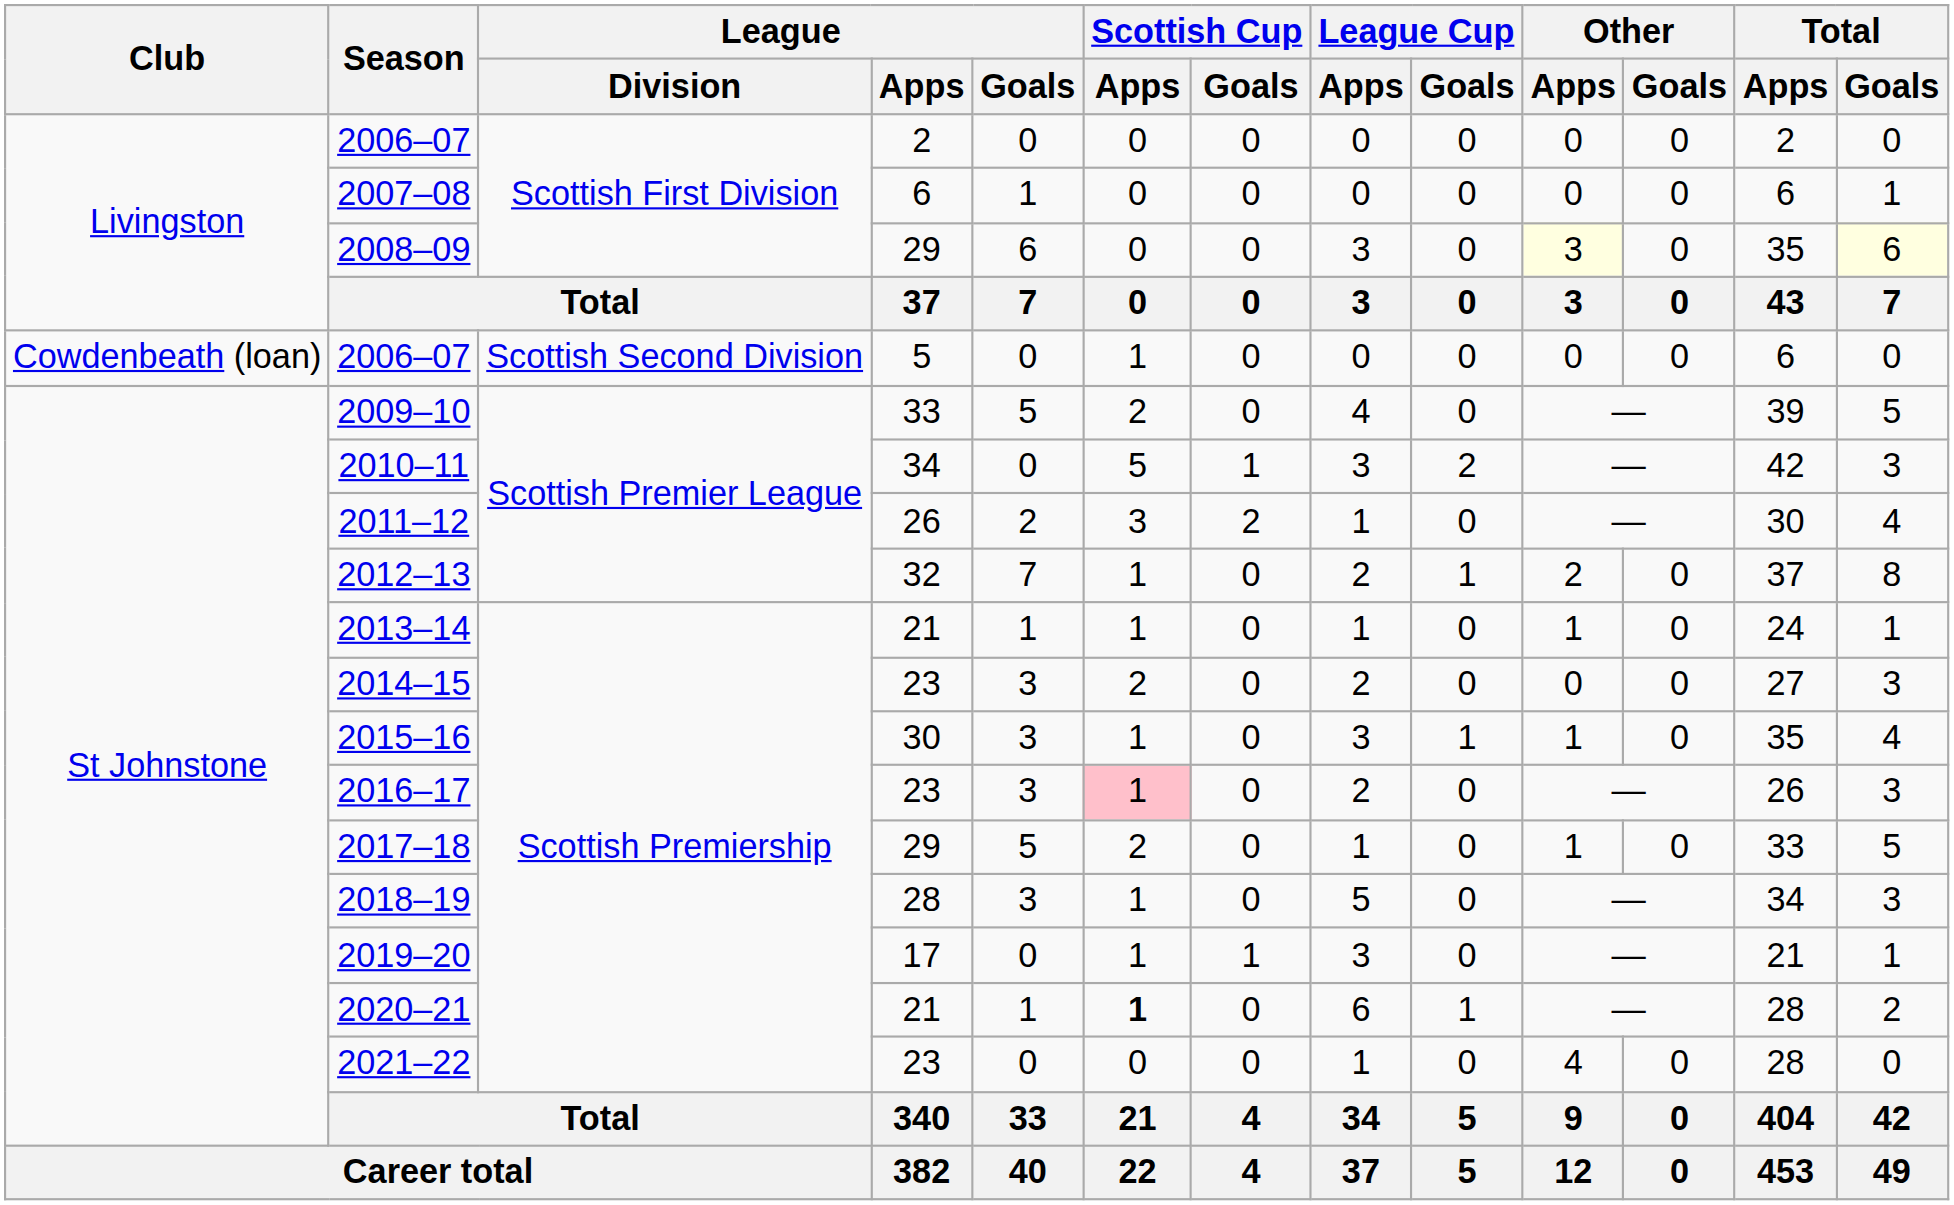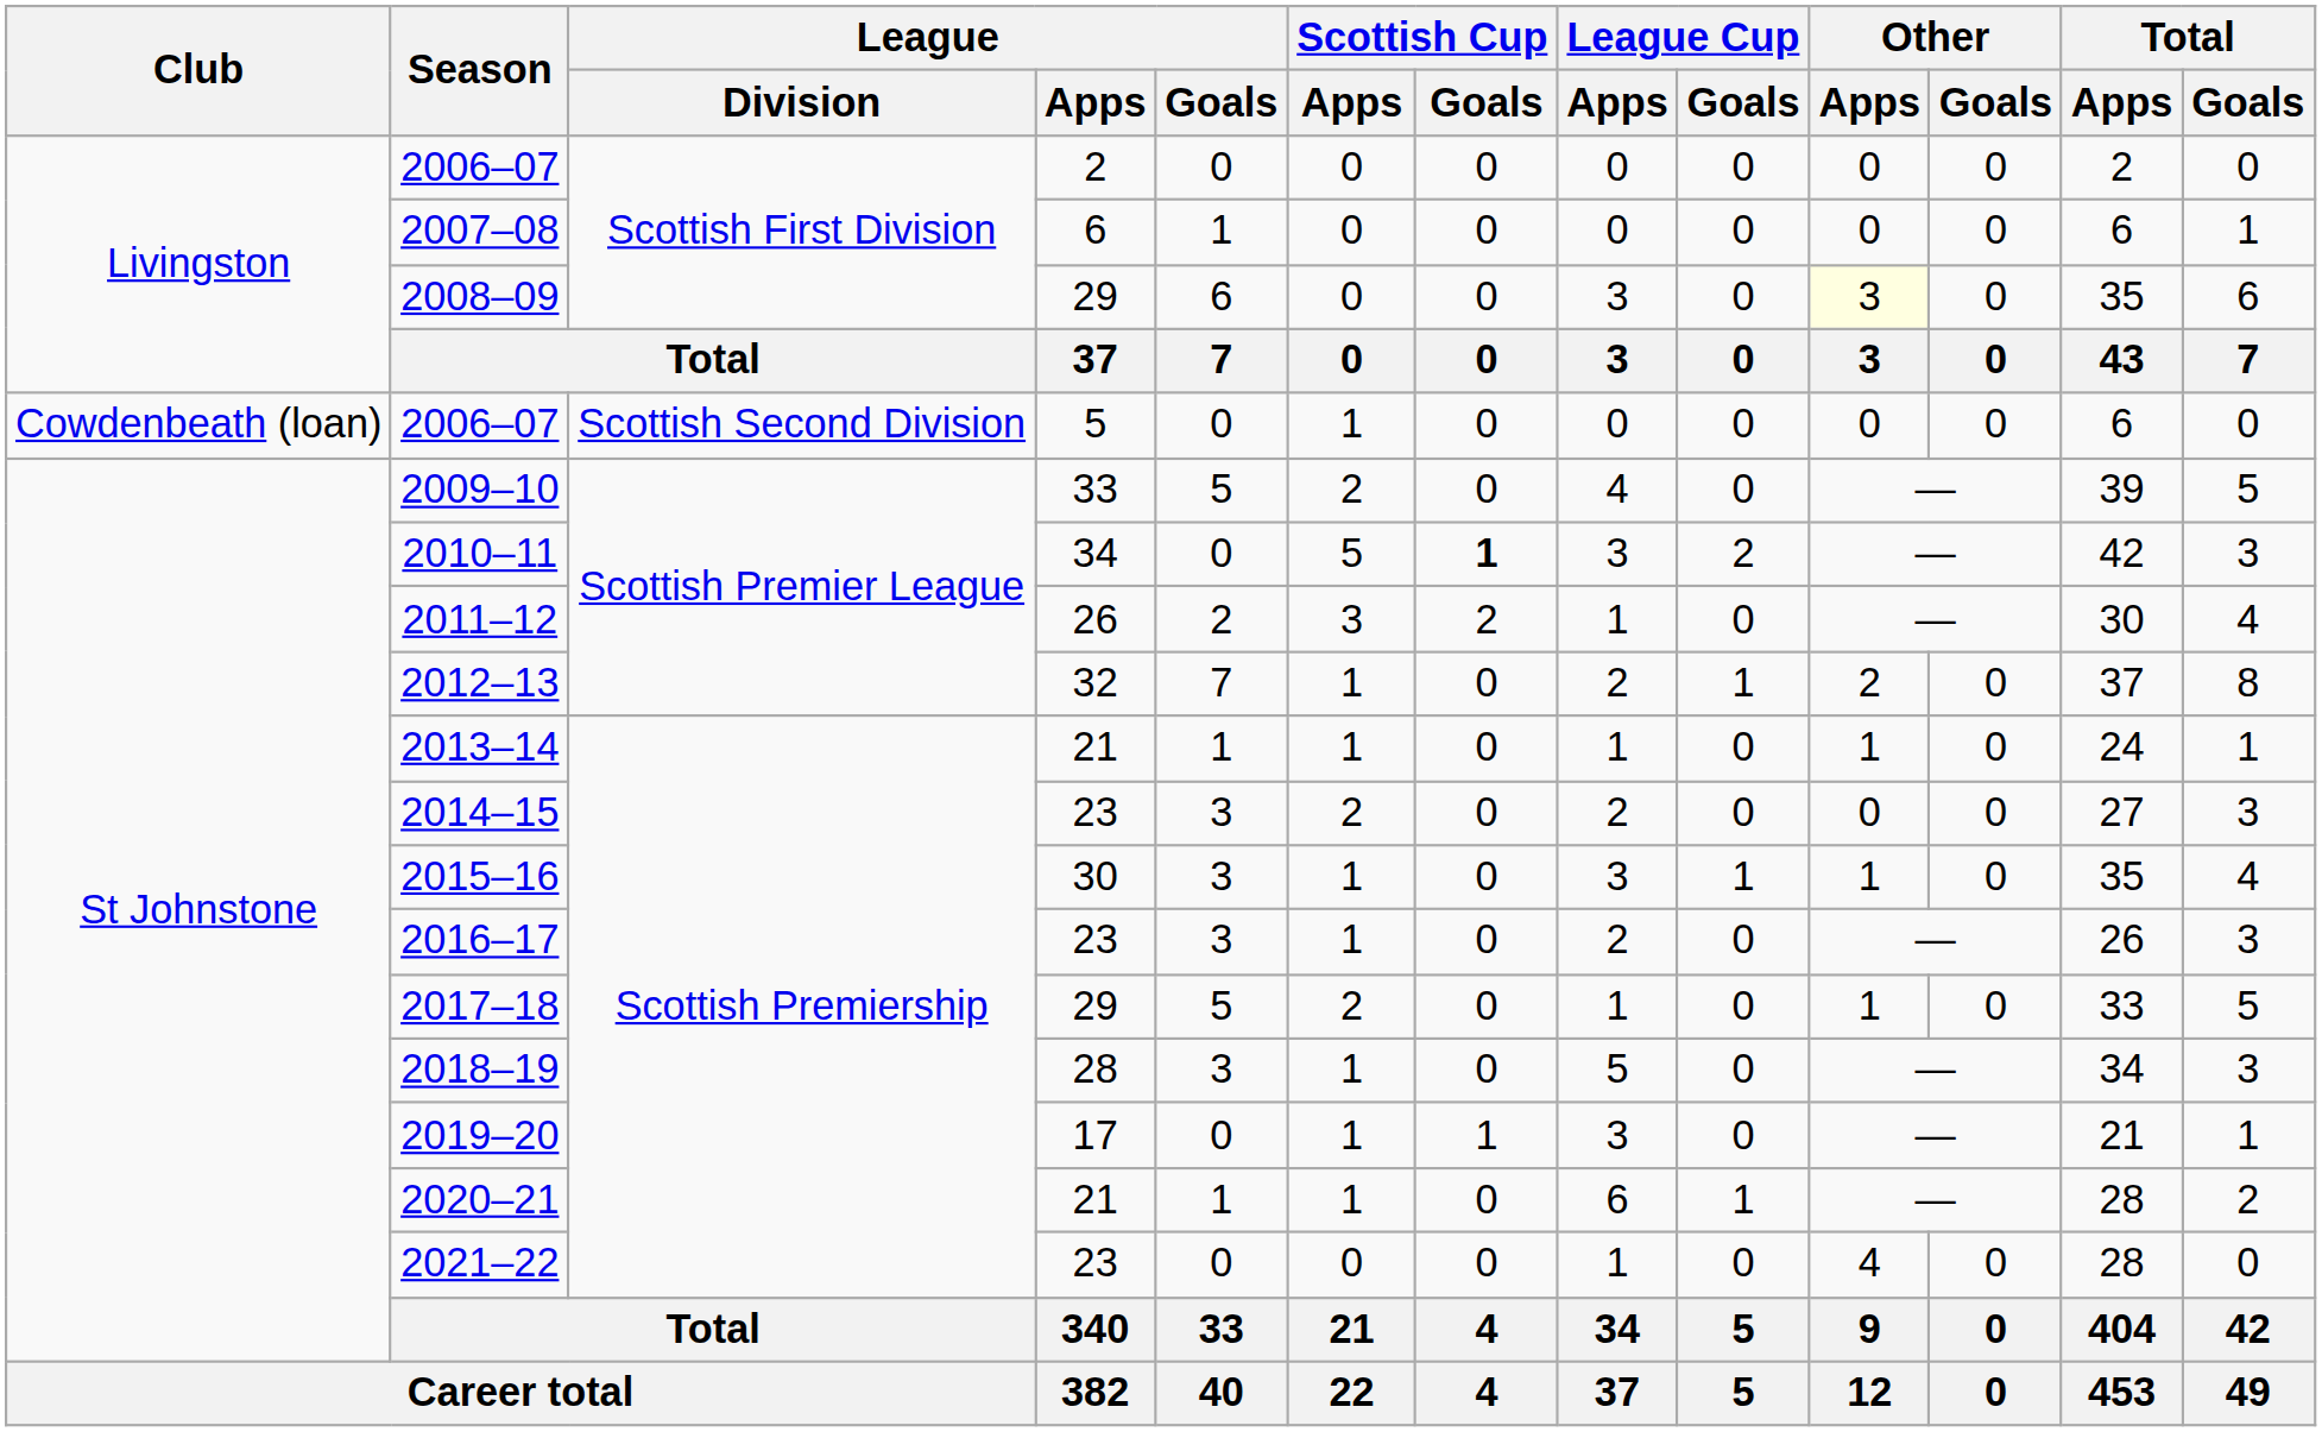2008–09 | Total / Goals: lightyellow background -> no background
2010–11 | Scottish Cup / Goals: normal -> bold
2016–17 | Scottish Cup / Apps: pink background -> no background
2020–21 | Scottish Cup / Apps: bold -> normal
